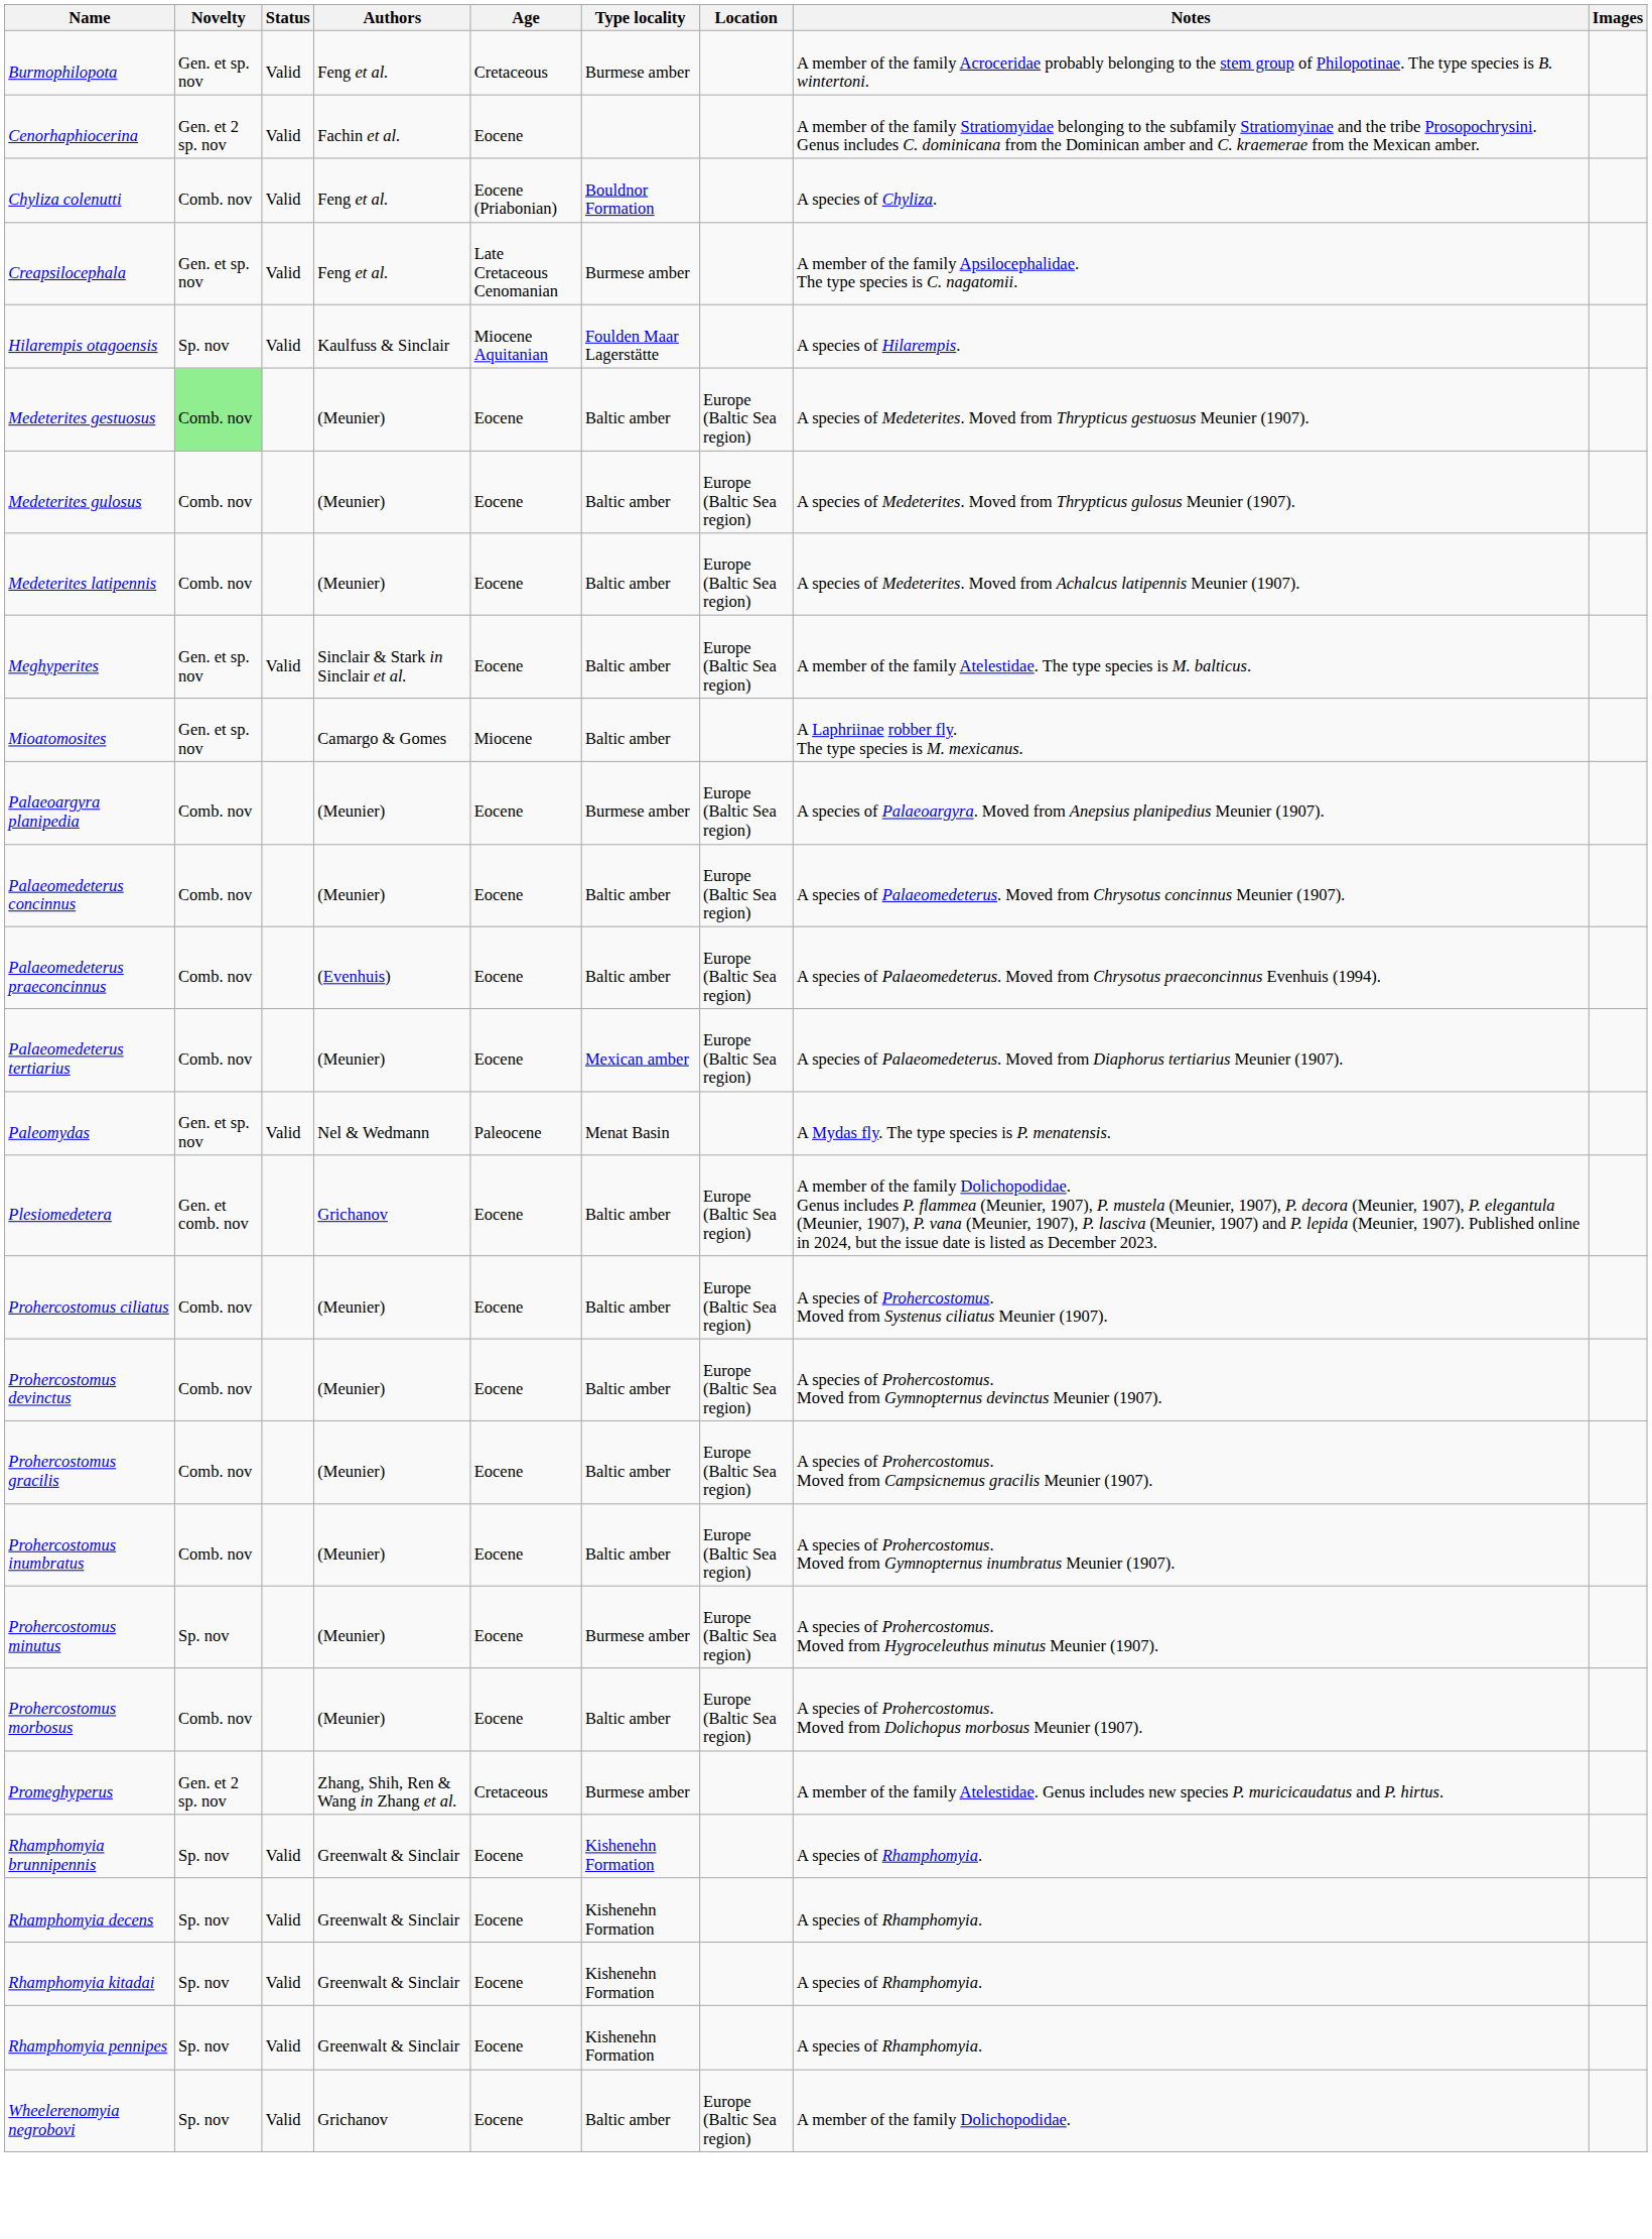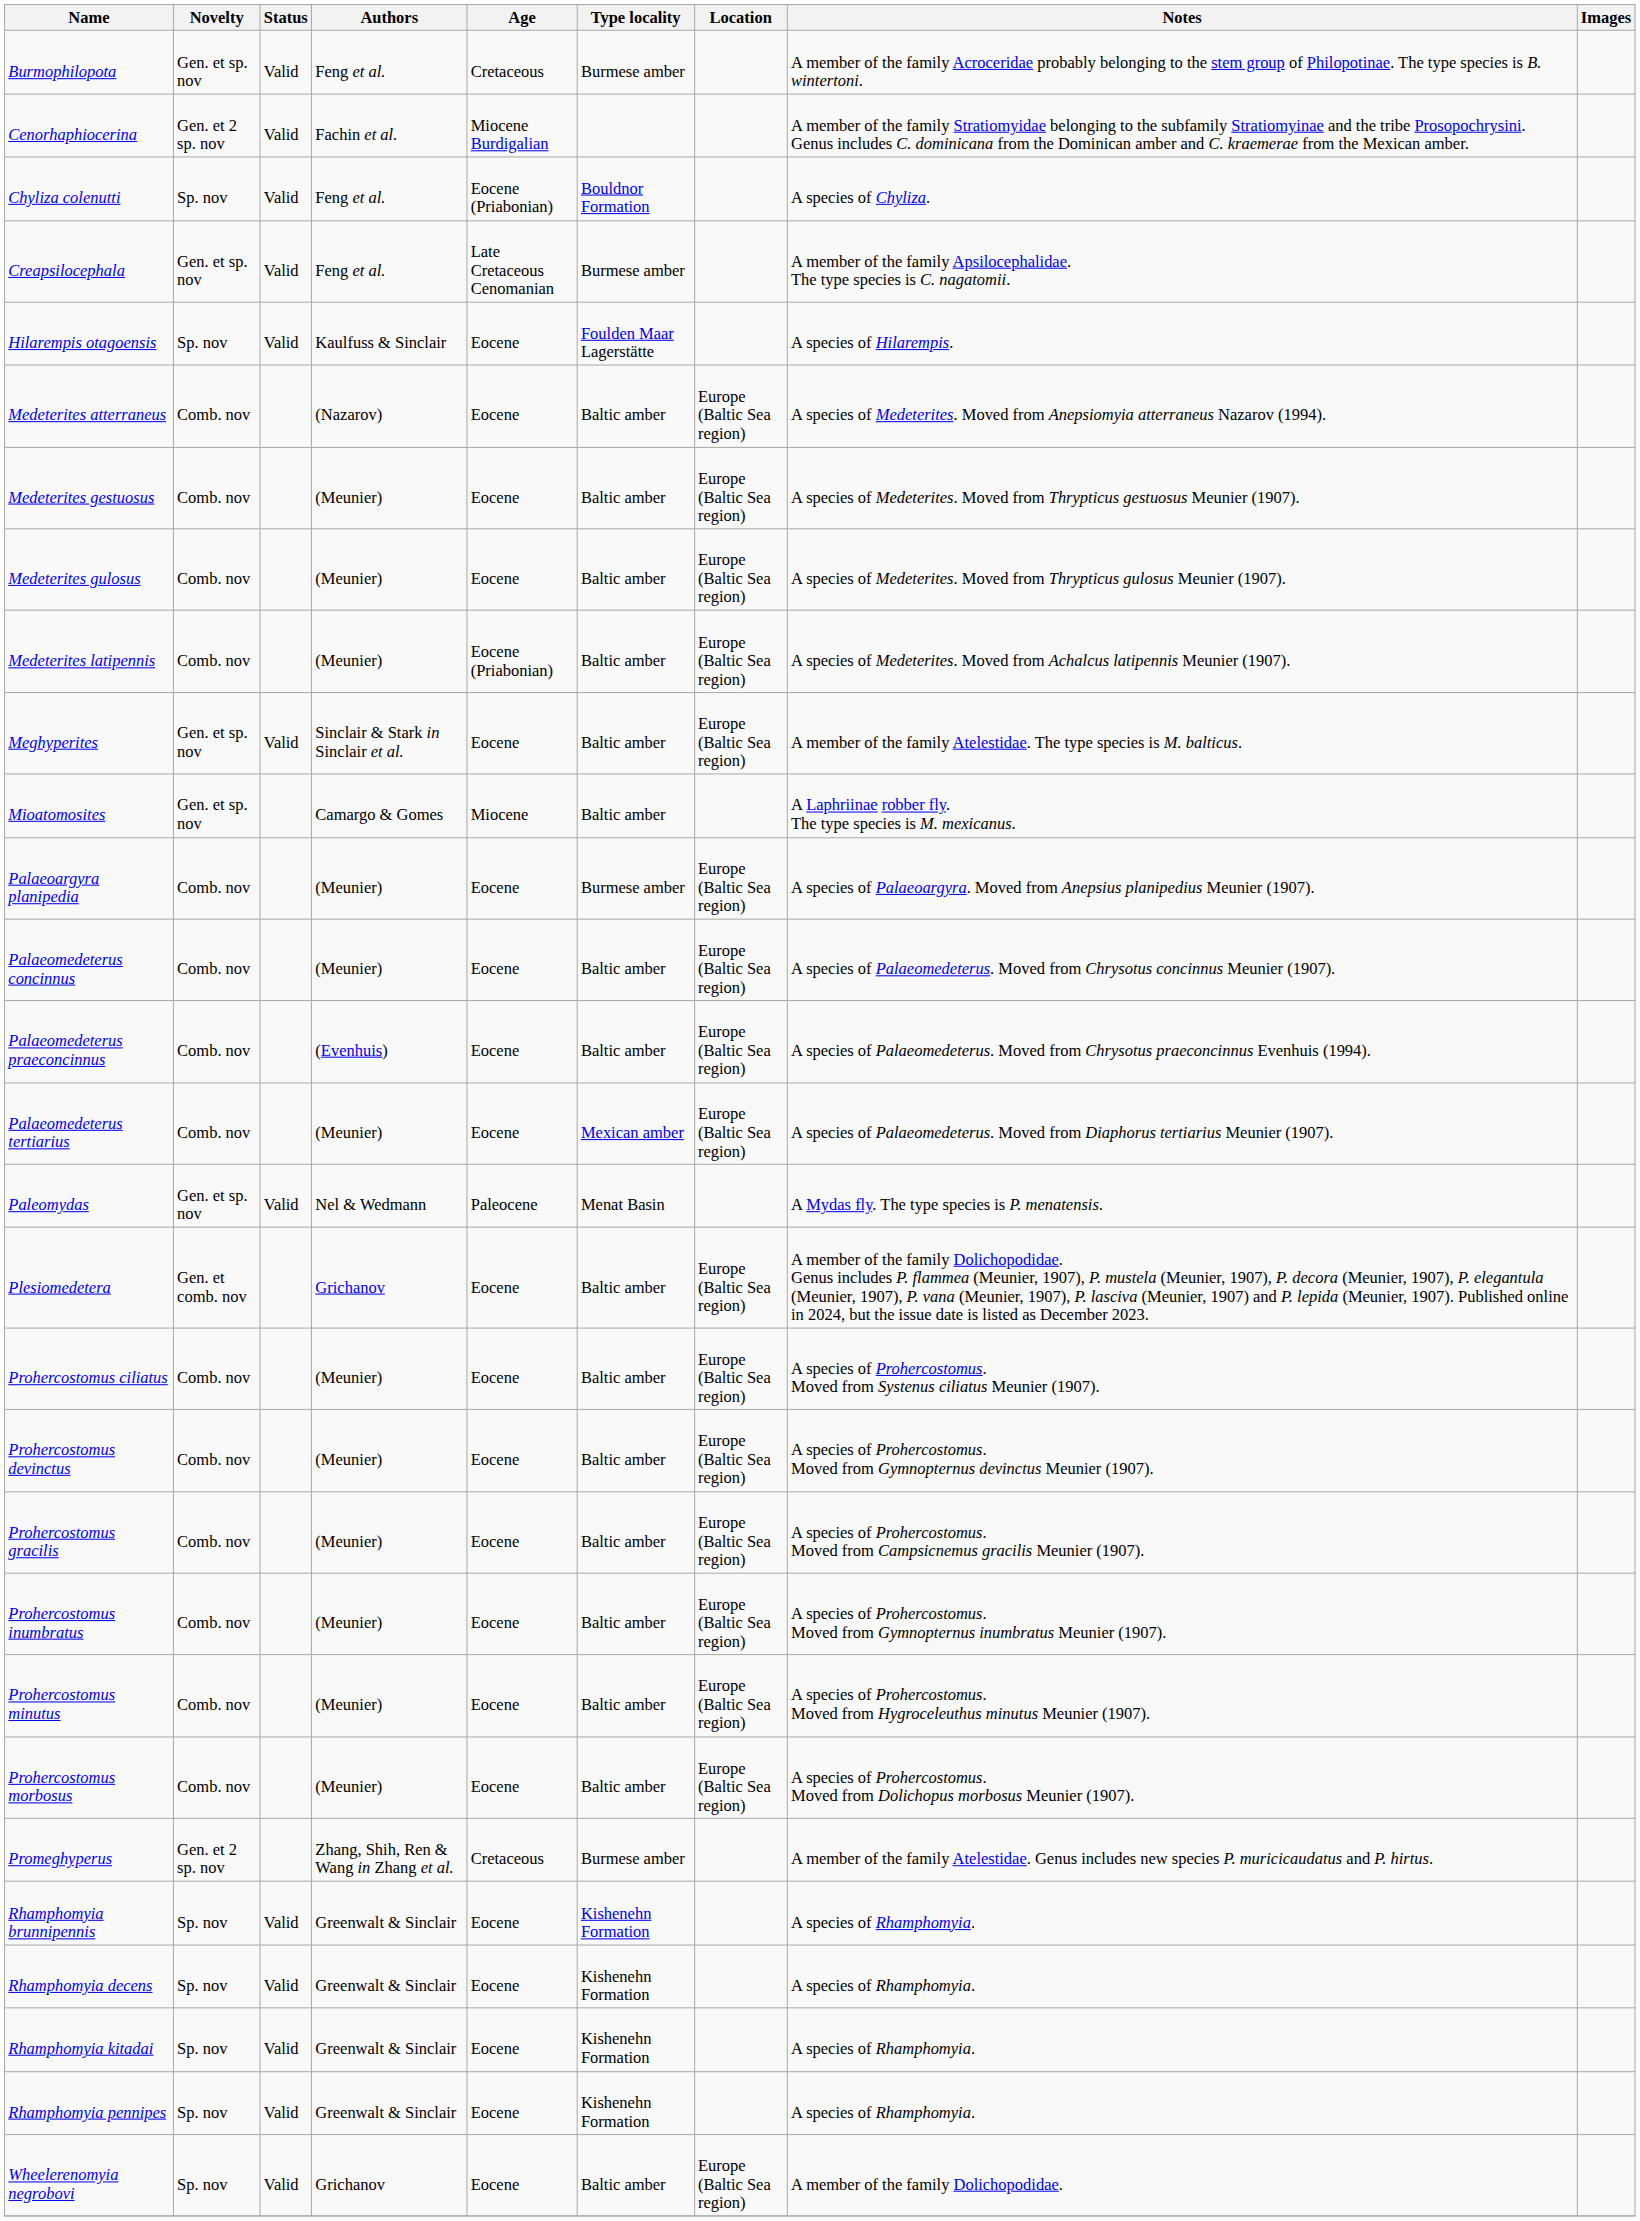Cenorhaphiocerina | Age: Eocene -> Miocene Burdigalian
Chyliza colenutti | Novelty: Comb. nov -> Sp. nov
Hilarempis otagoensis | Age: Miocene Aquitanian -> Eocene
+ row: Medeterites atterraneus | Comb. nov | (Nazarov) | Eocene | Baltic amber | Europe (Baltic Sea region) | A species of Medeterites. Moved from Anepsiomyia atterraneus Nazarov (1994).
Medeterites gestuosus | Novelty: lightgreen background -> no background
Medeterites latipennis | Age: Eocene -> Eocene (Priabonian)
Prohercostomus minutus | Novelty: Sp. nov -> Comb. nov
Prohercostomus minutus | Type locality: Burmese amber -> Baltic amber
